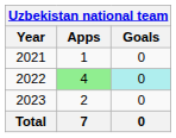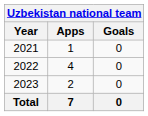2022 | Apps: lightgreen background -> no background
2022 | Goals: paleturquoise background -> no background
